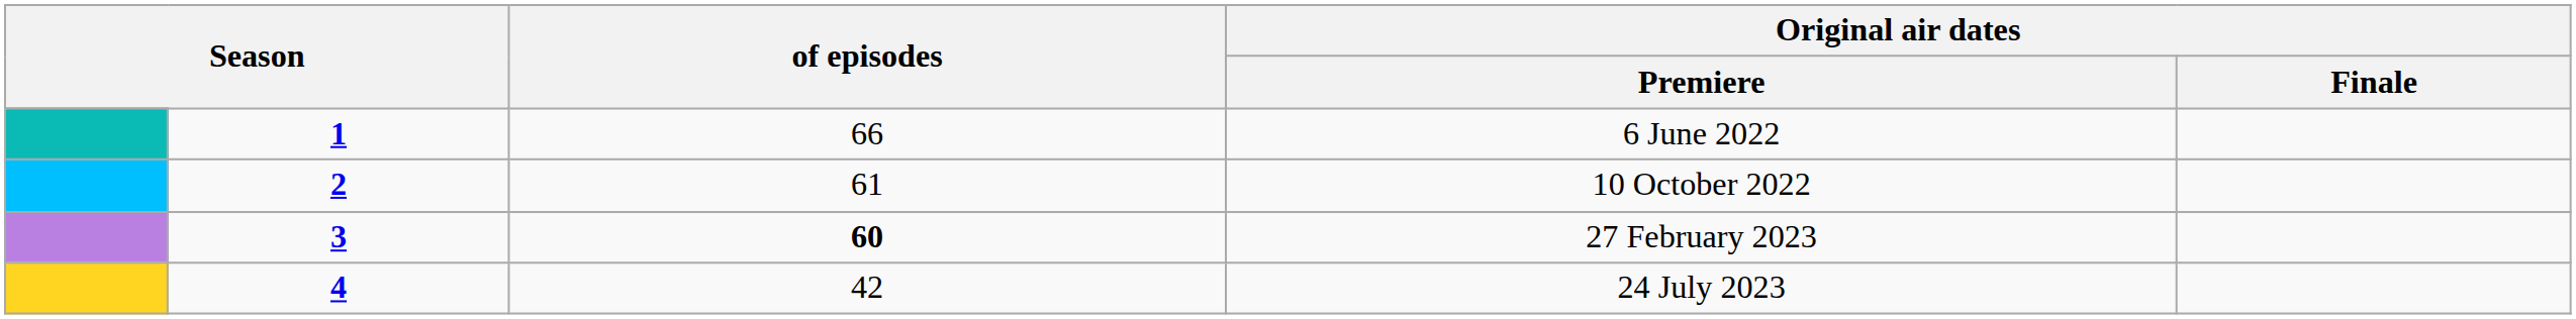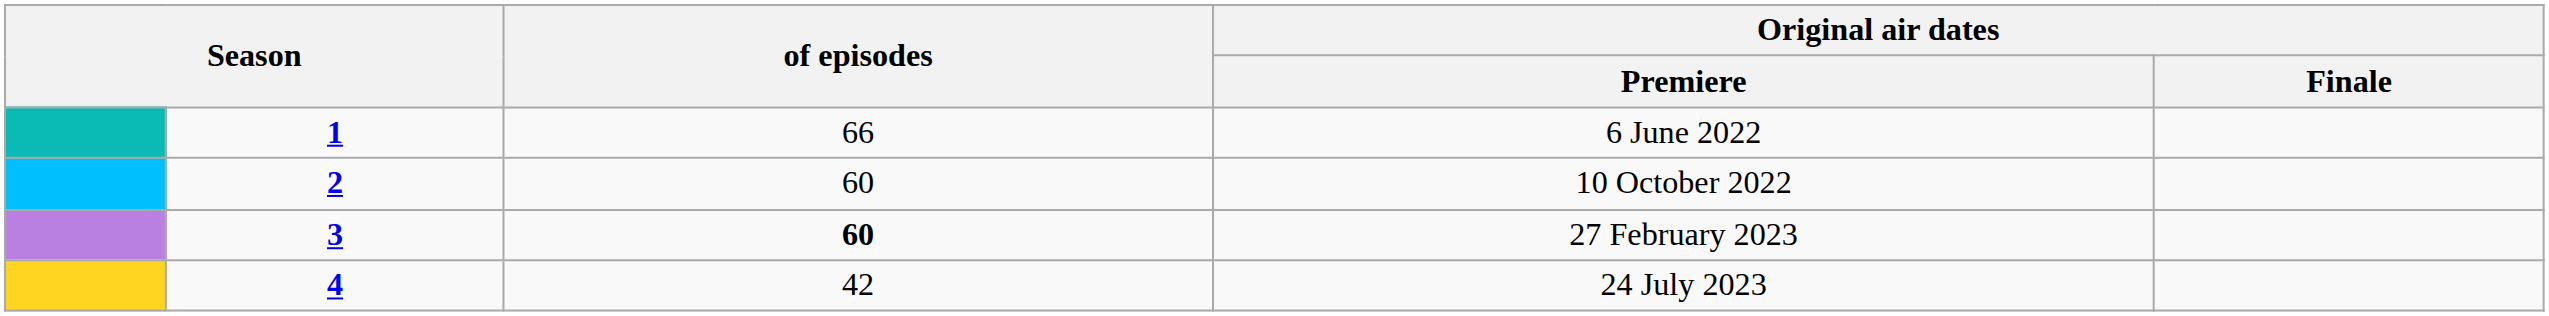10 October 2022 | of episodes: 61 -> 60
